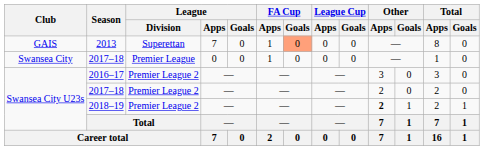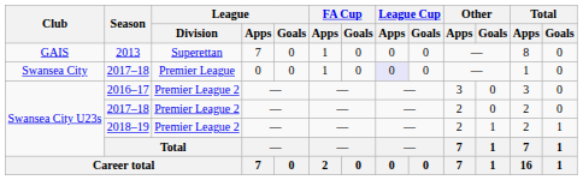2013 | FA Cup / Goals: lightsalmon background -> no background
Swansea City / 2017–18 | League Cup / Apps: no background -> lavender background
2018–19 | Other / Apps: bold -> normal
